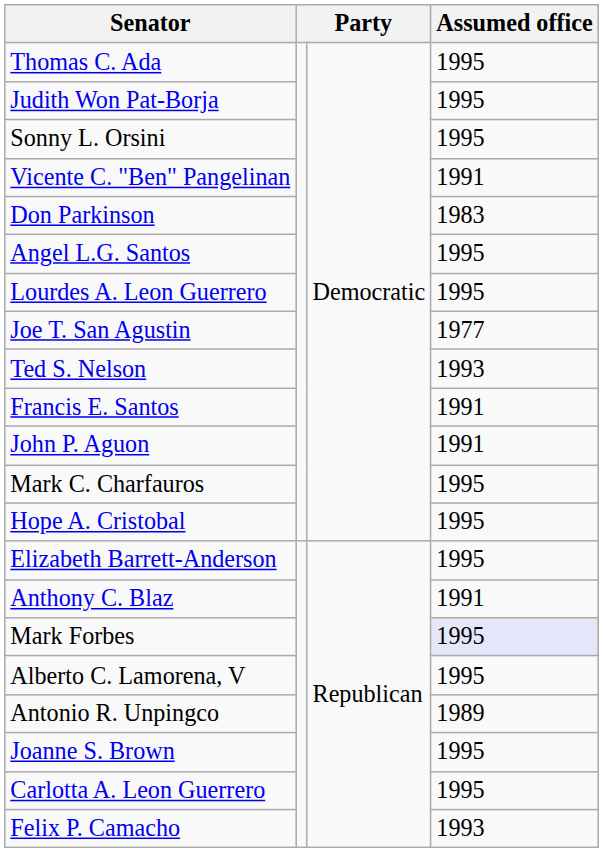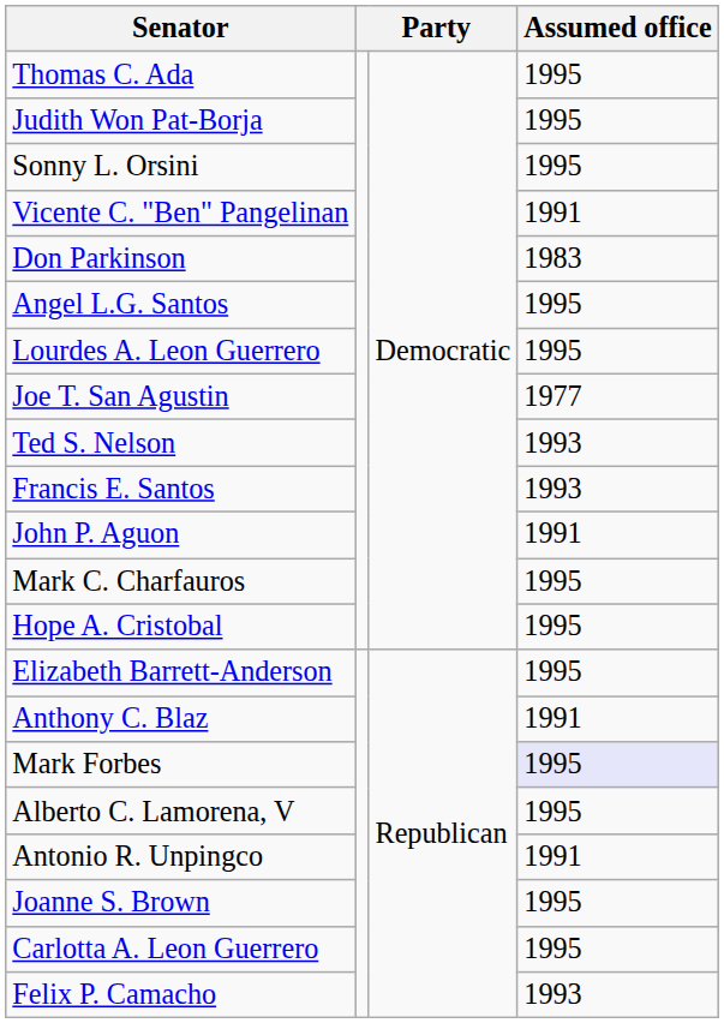Francis E. Santos | Assumed office: 1991 -> 1993
Antonio R. Unpingco | Assumed office: 1989 -> 1991
